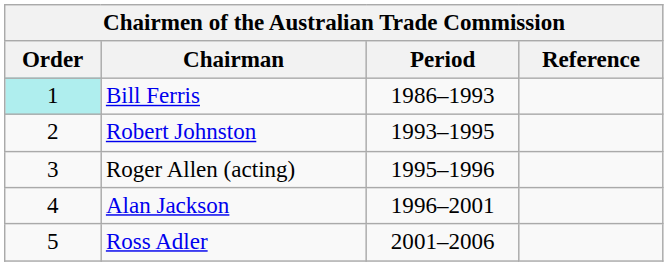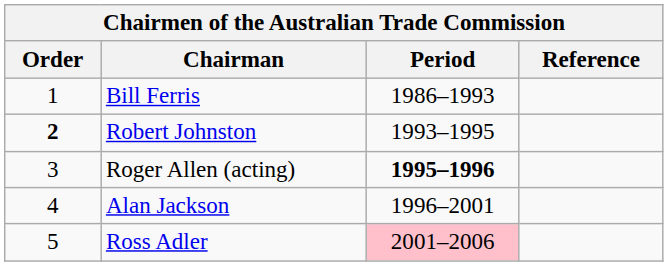Bill Ferris | Order: paleturquoise background -> no background
Robert Johnston | Order: normal -> bold
Roger Allen (acting) | Period: normal -> bold
Ross Adler | Period: no background -> pink background
